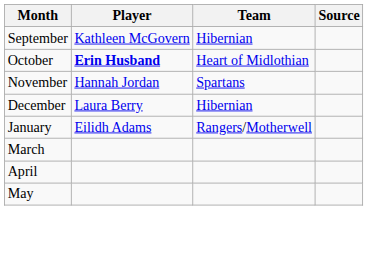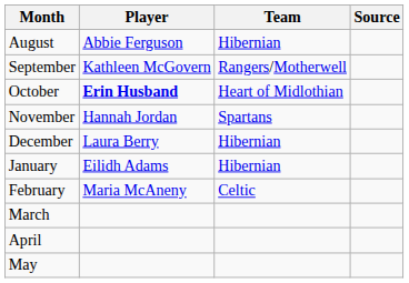+ row: August | Abbie Ferguson | Hibernian
September | Team: Hibernian -> Rangers/Motherwell
January | Team: Rangers/Motherwell -> Hibernian
+ row: February | Maria McAneny | Celtic
